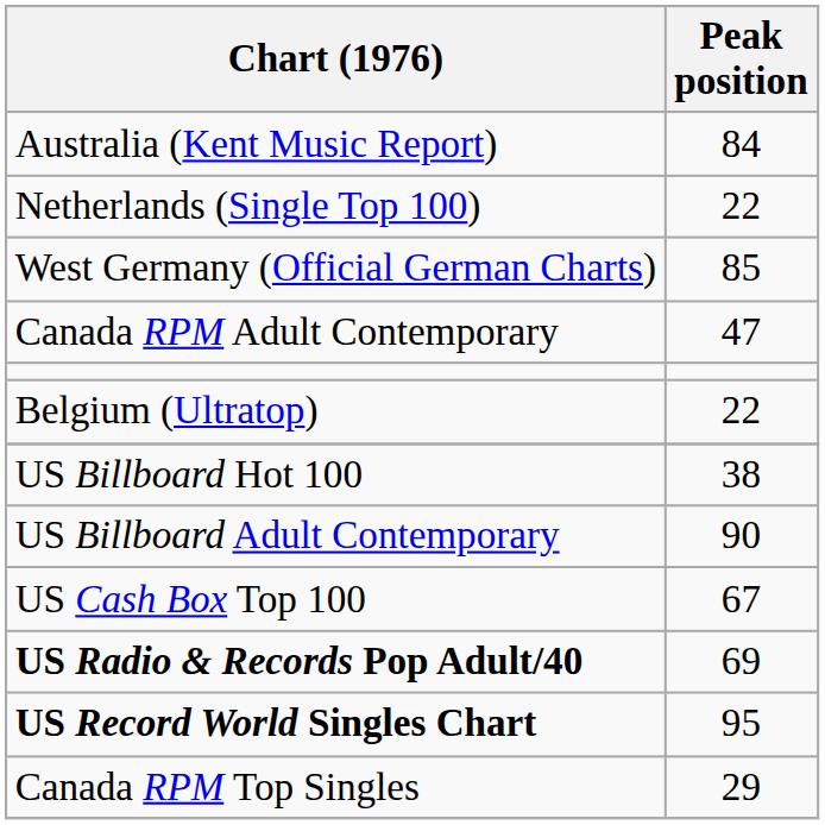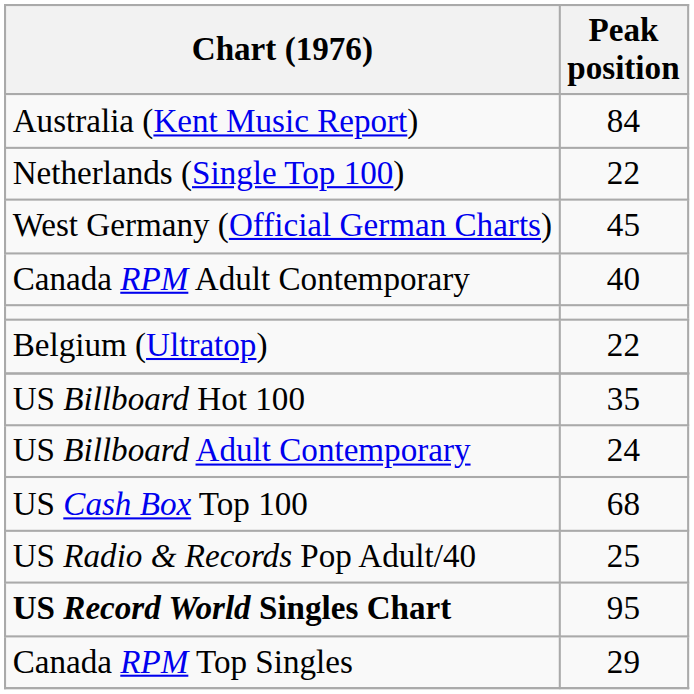row 4 | Peak position: 85 -> 45
row 5 | Peak position: 47 -> 40
row 8 | Peak position: 38 -> 35
row 9 | Peak position: 90 -> 24
row 10 | Peak position: 67 -> 68
row 11 | Chart (1976): bold -> normal
row 11 | Peak position: 69 -> 25
